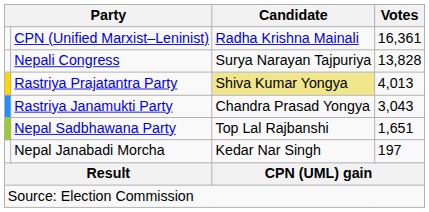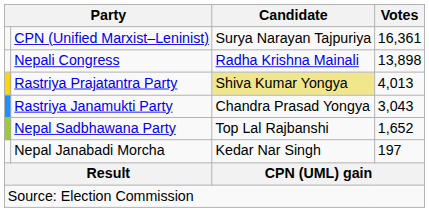CPN (Unified Marxist–Leninist) | Candidate: Radha Krishna Mainali -> Surya Narayan Tajpuriya
Nepali Congress | Candidate: Surya Narayan Tajpuriya -> Radha Krishna Mainali
Nepali Congress | Votes: 13,828 -> 13,898
Nepal Sadbhawana Party | Votes: 1,651 -> 1,652
